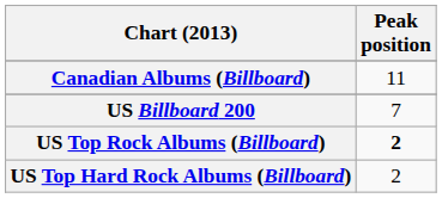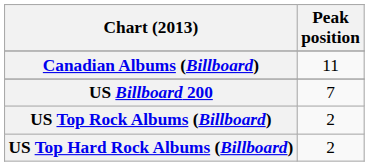US Top Rock Albums (Billboard) | Peak position: bold -> normal
